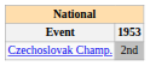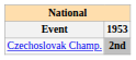Czechoslovak Champ. | 1953: normal -> bold
